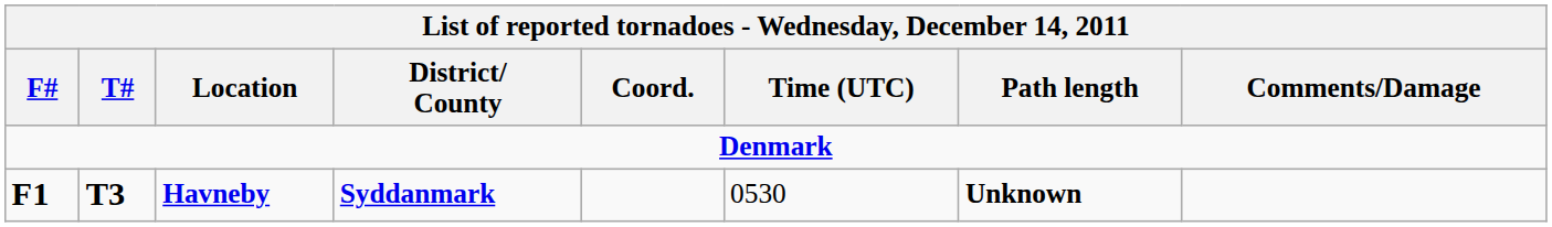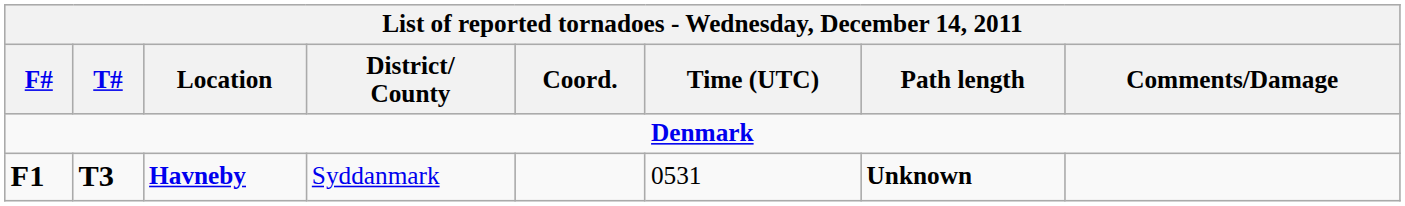F1 | District/ County: bold -> normal
F1 | Time (UTC): 0530 -> 0531
